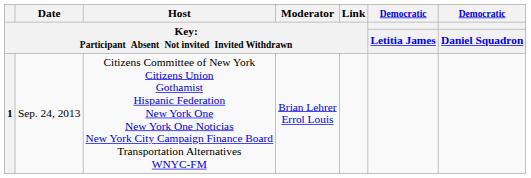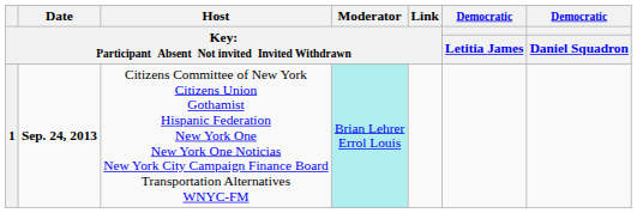1 | column 2: normal -> bold
1 | column 4: no background -> paleturquoise background
